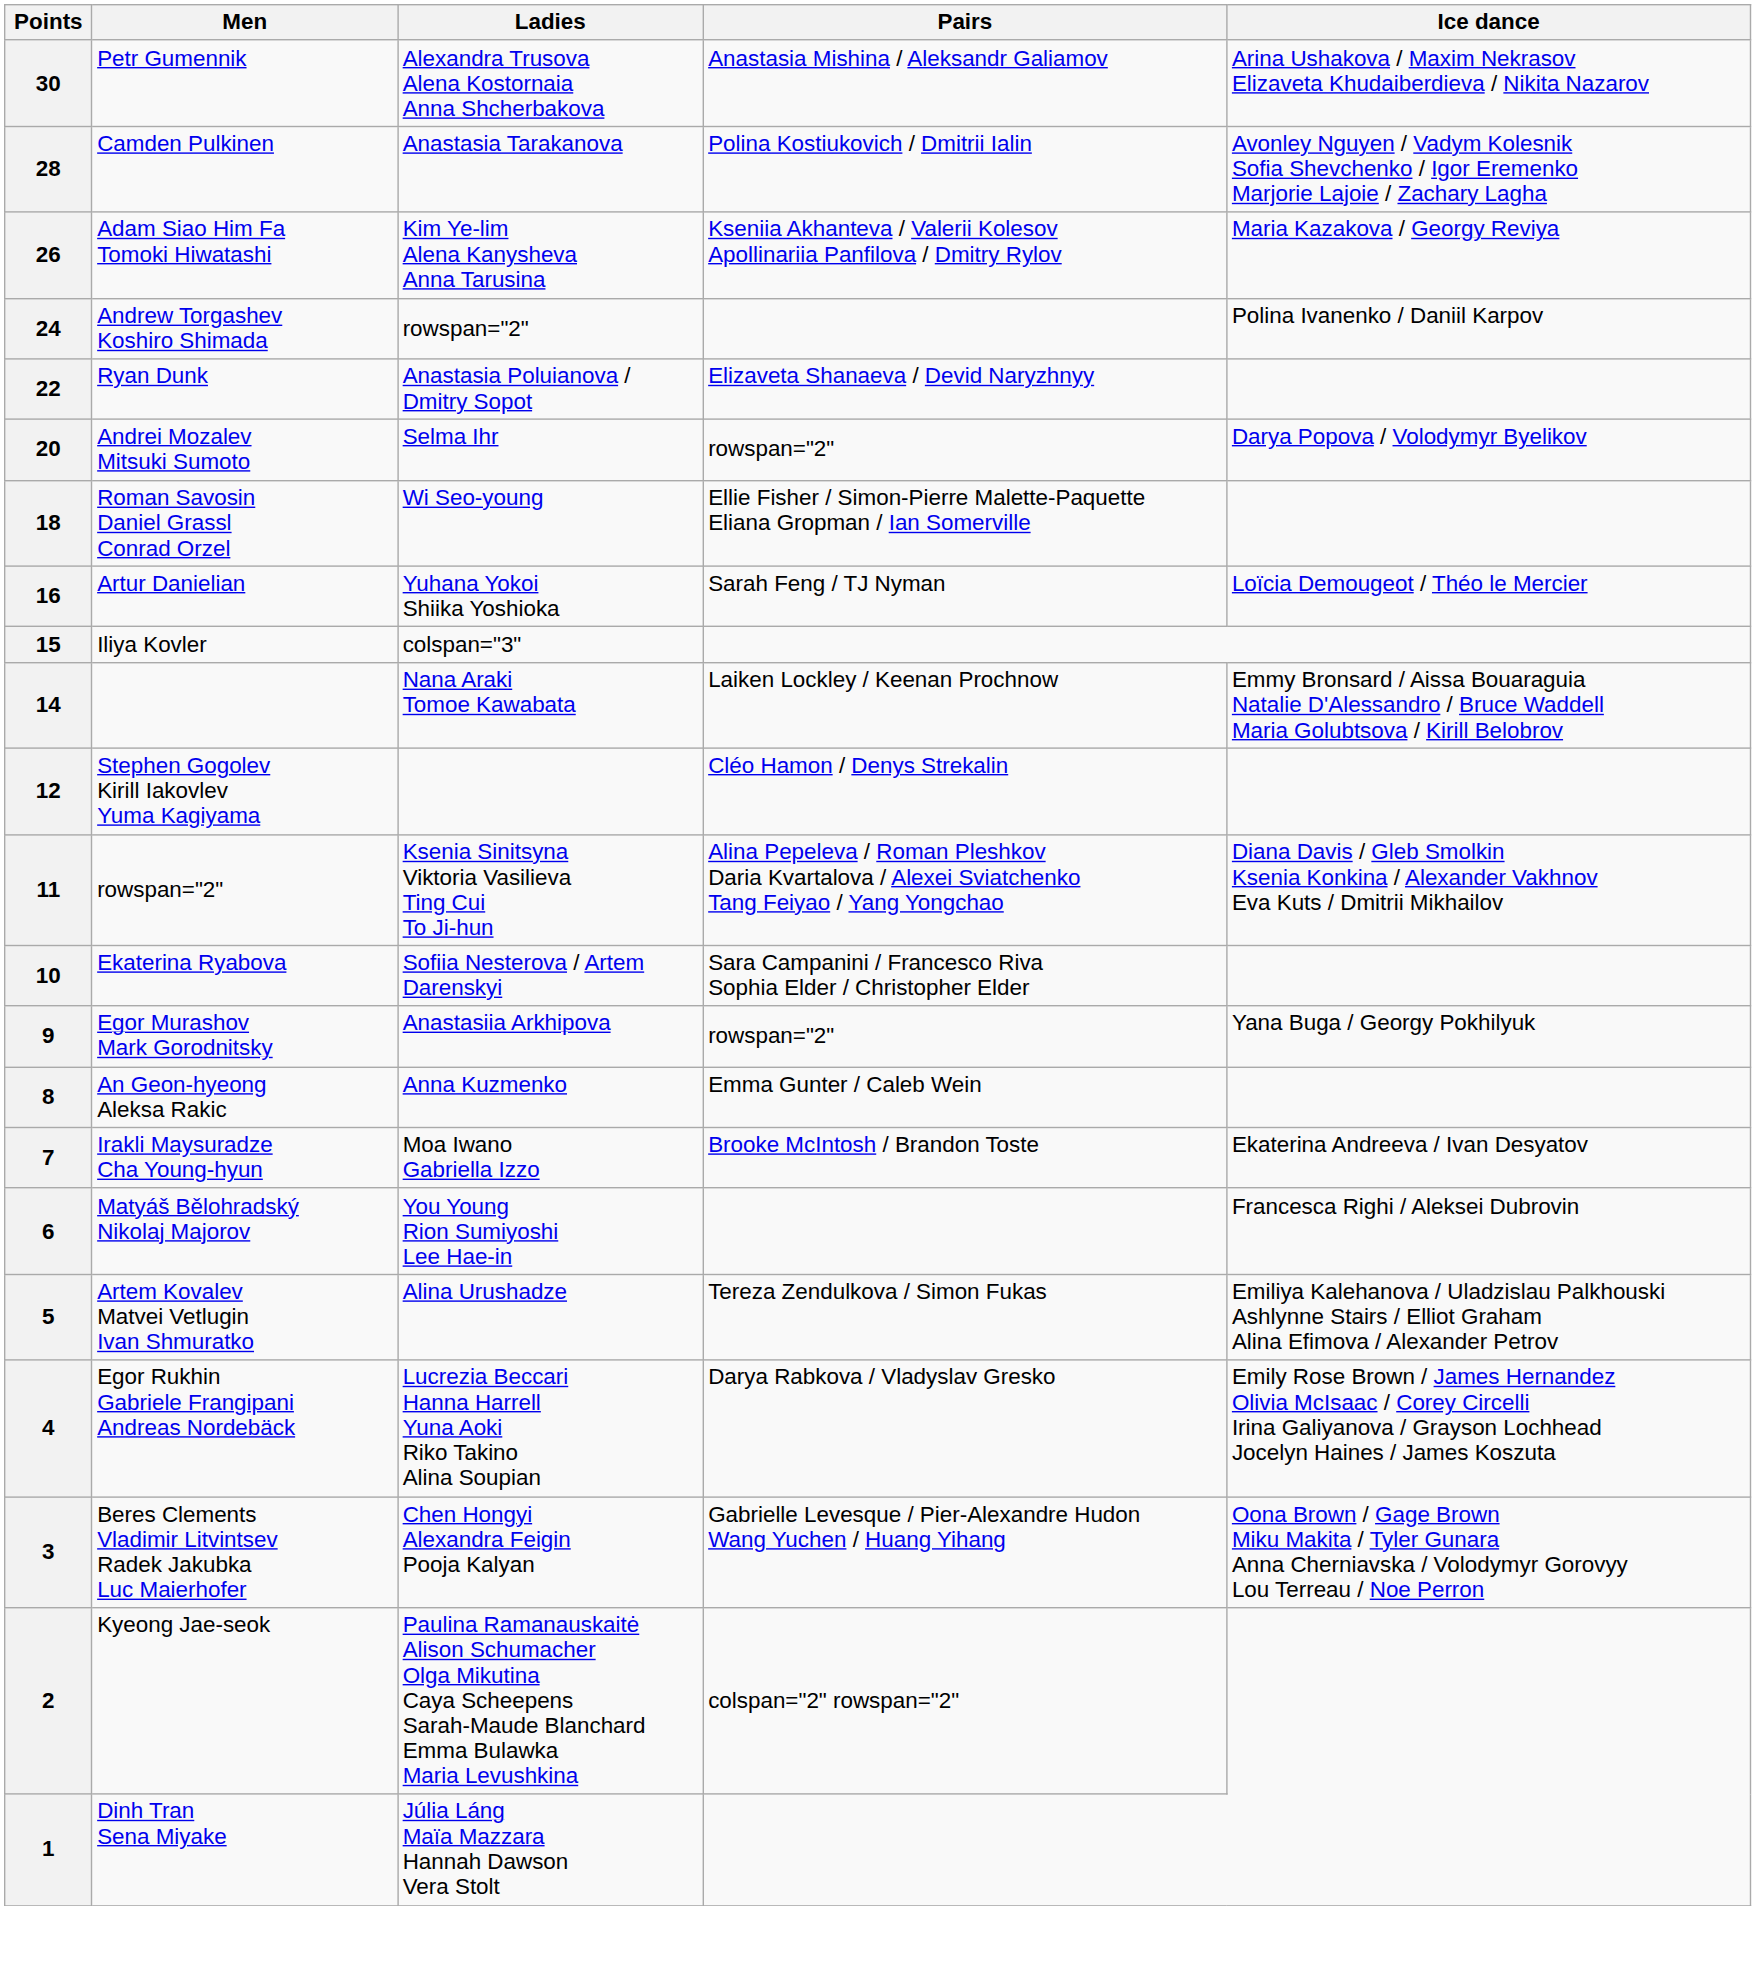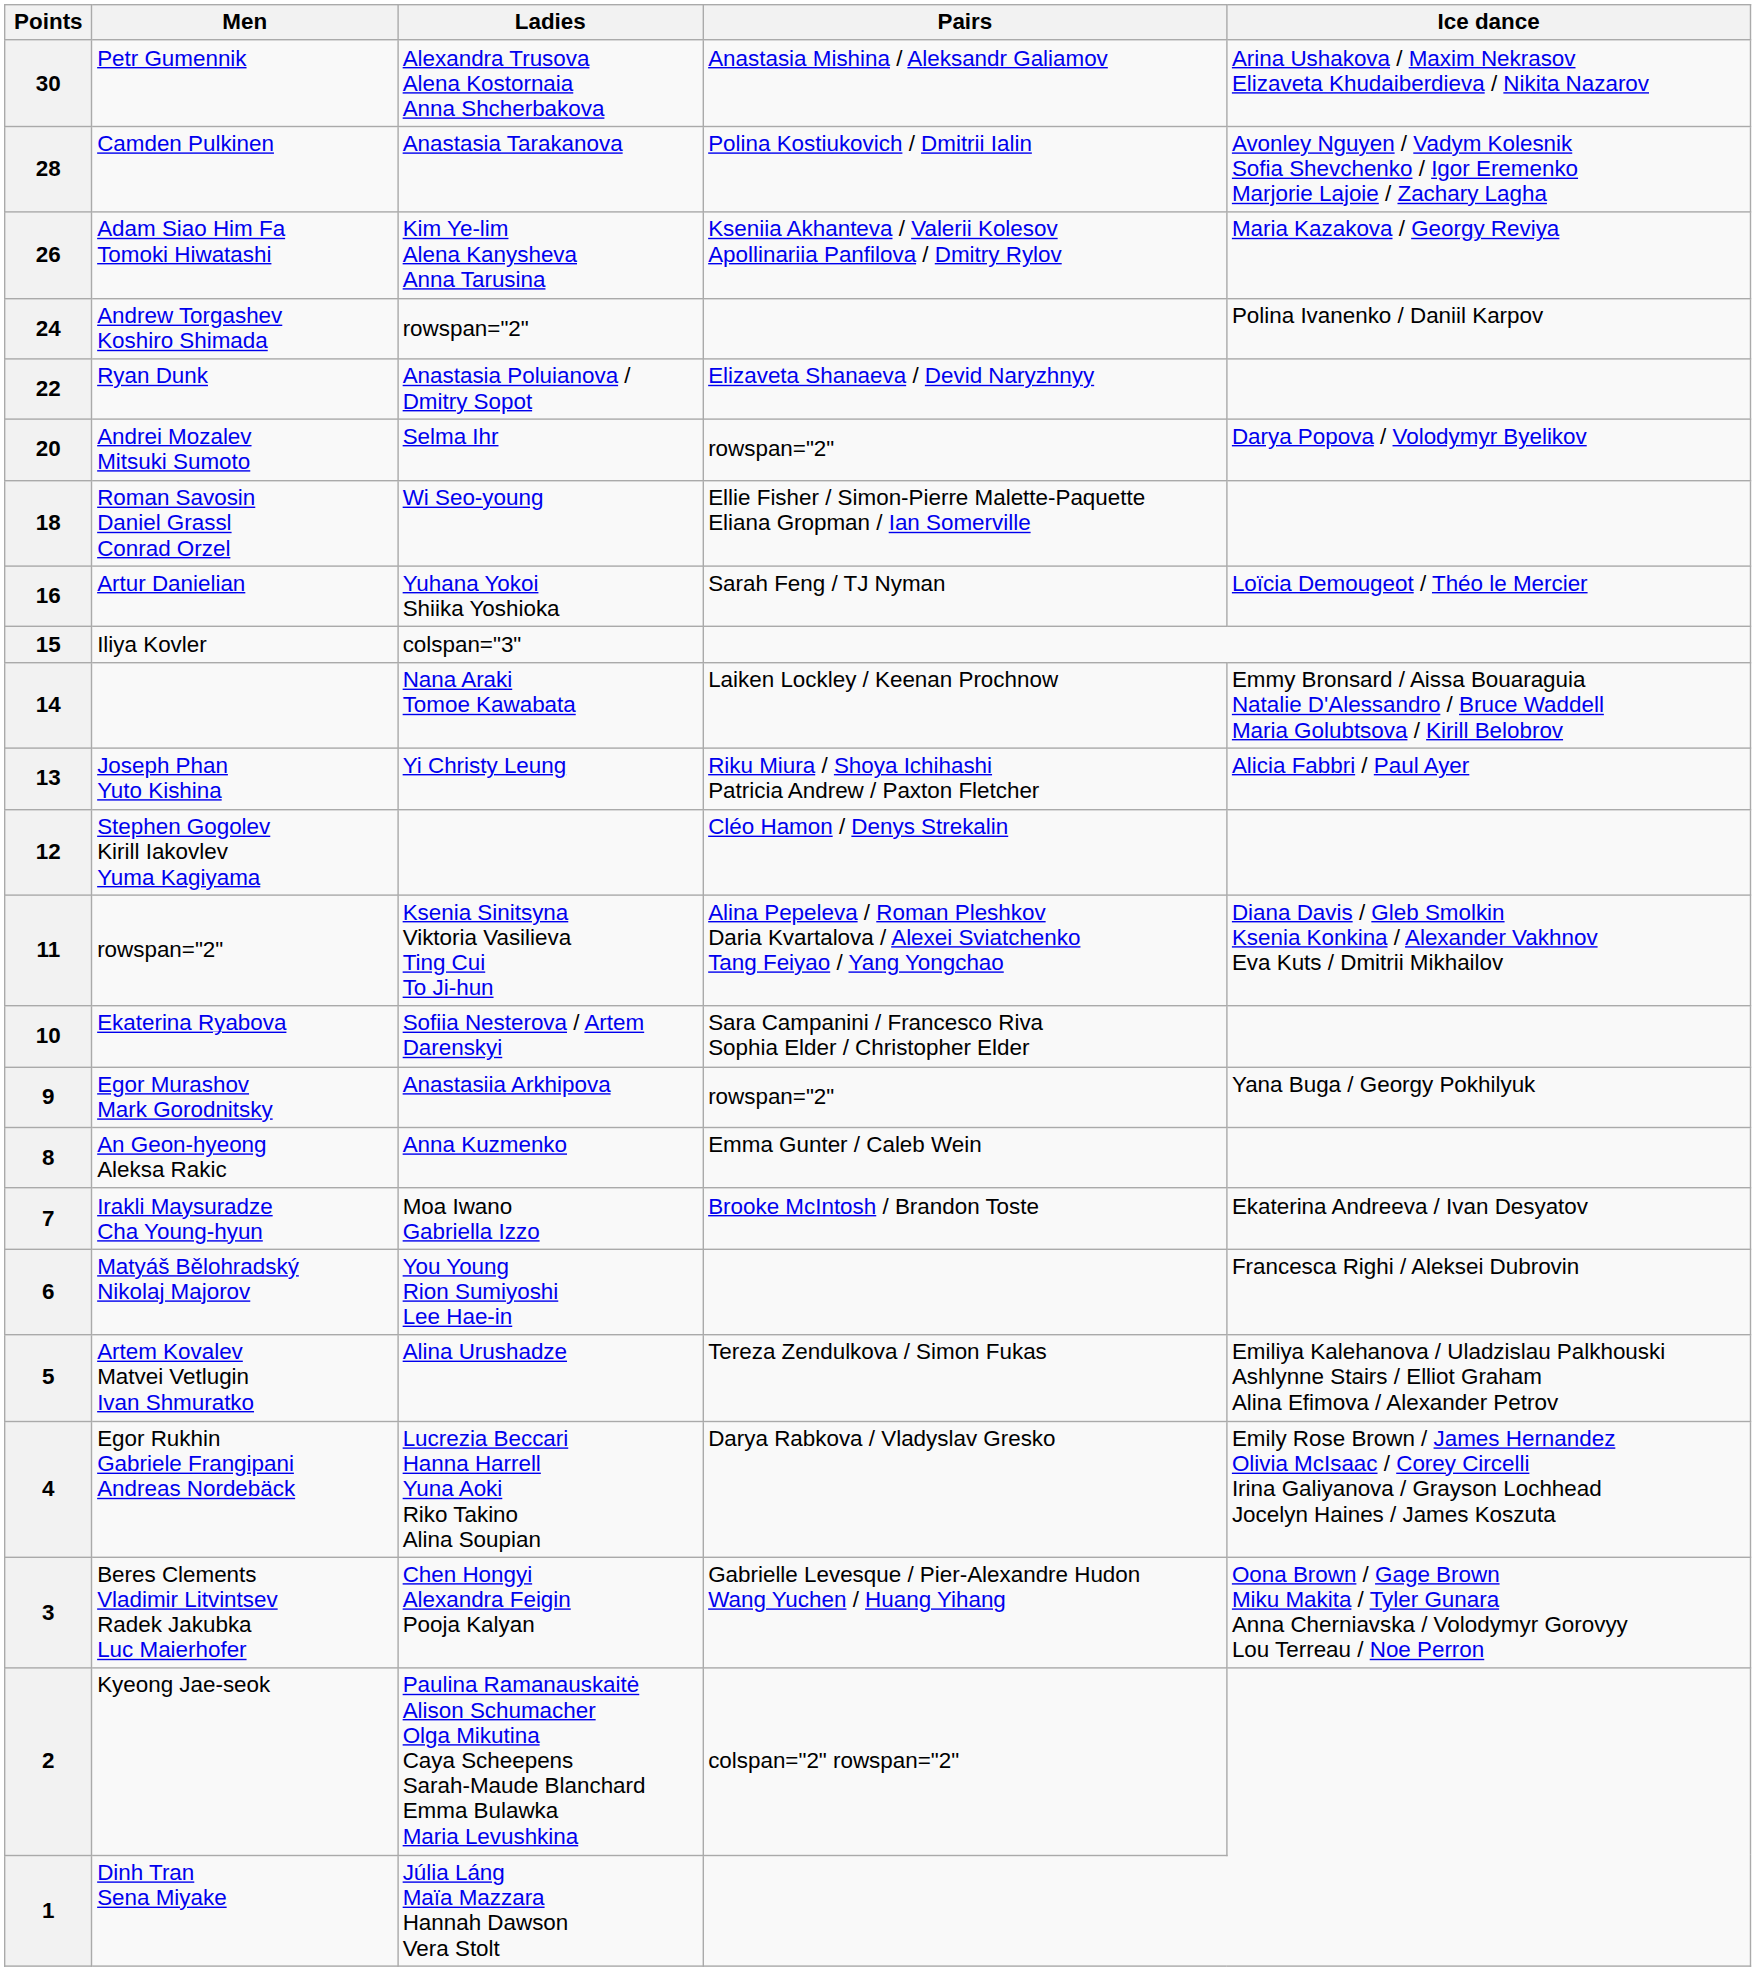+ row: 13 | Joseph Phan Yuto Kishina | Yi Christy Leung | Riku Miura / Shoya Ichihashi Patricia Andrew / Paxton Fletcher | Alicia Fabbri / Paul Ayer
